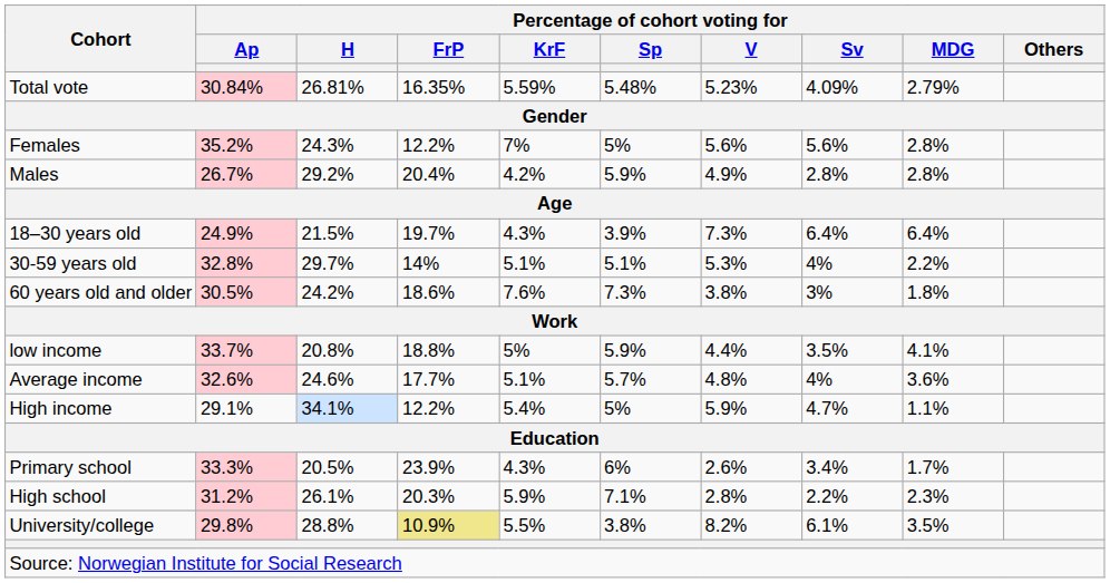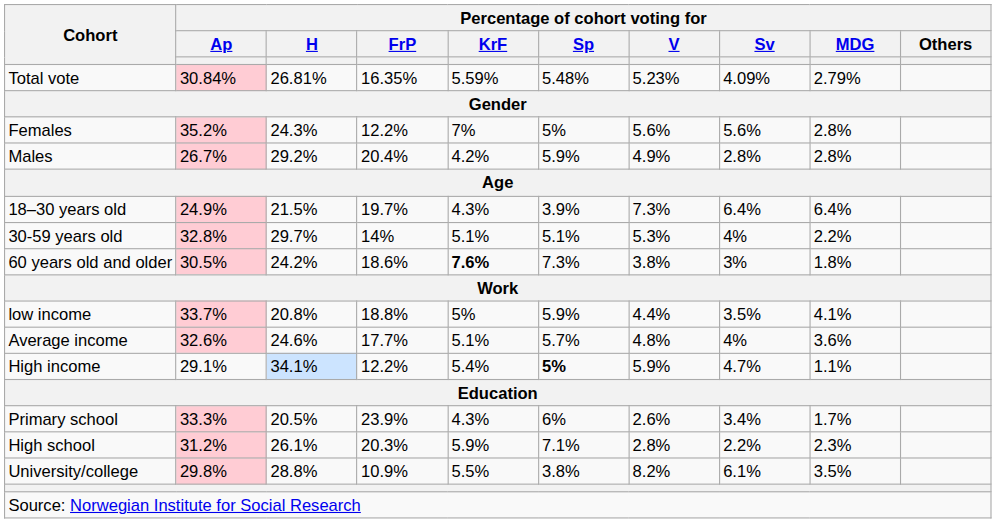60 years old and older | Percentage of cohort voting for / KrF: normal -> bold
High income | Percentage of cohort voting for / Sp: normal -> bold
University/college | Percentage of cohort voting for / FrP: khaki background -> no background
